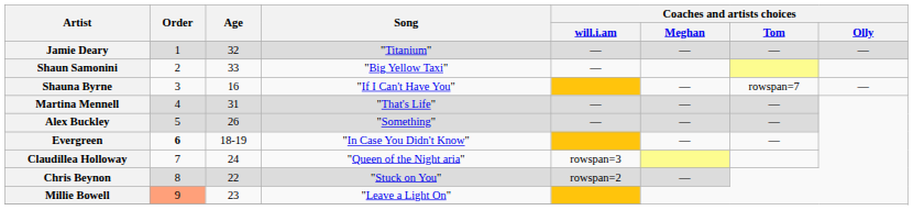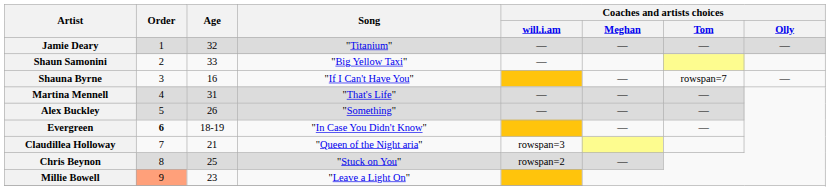Claudillea Holloway | Age: 24 -> 21
Chris Beynon | Age: 22 -> 25
